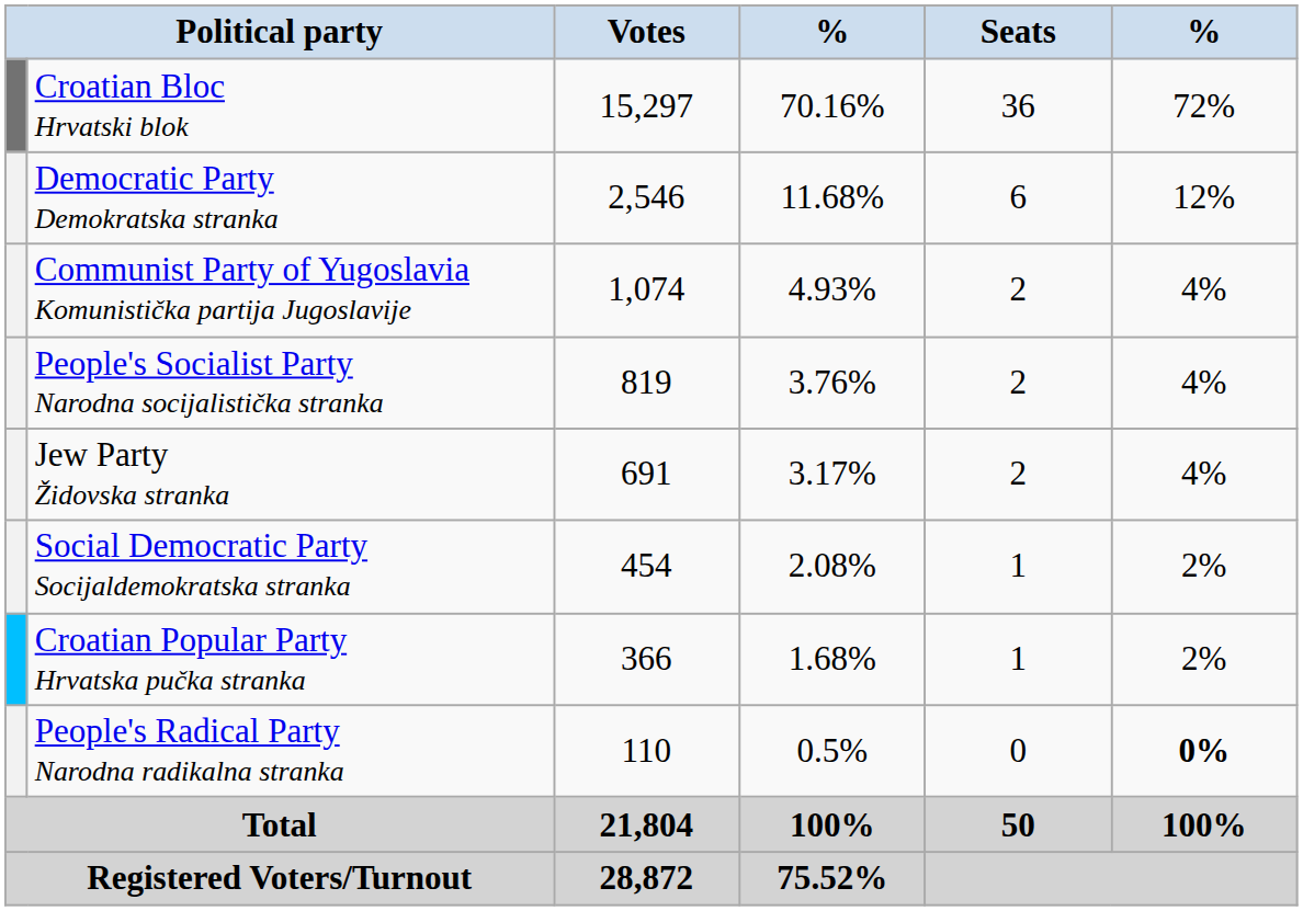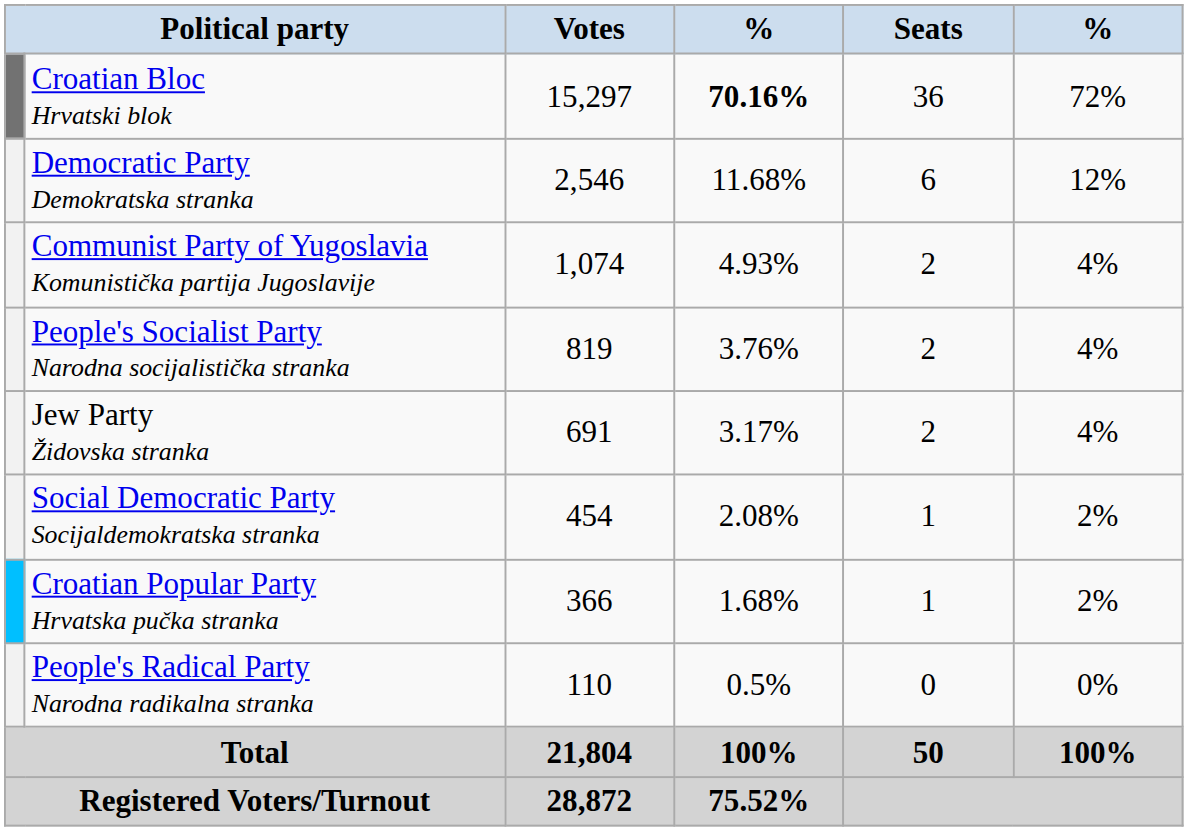Croatian Bloc Hrvatski blok | column 4: normal -> bold
People's Radical Party Narodna radikalna stranka | column 6: bold -> normal
